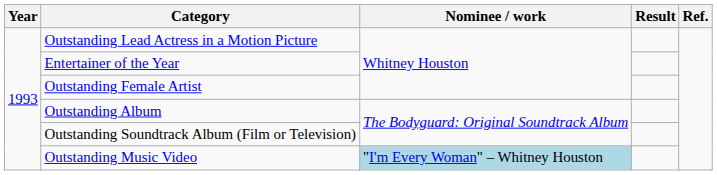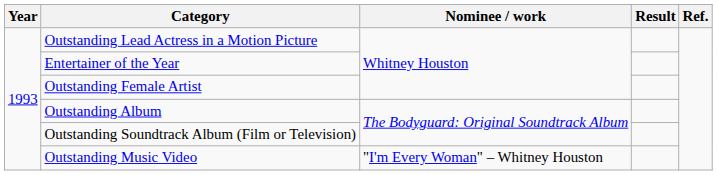Outstanding Music Video | Nominee / work: lightblue background -> no background
